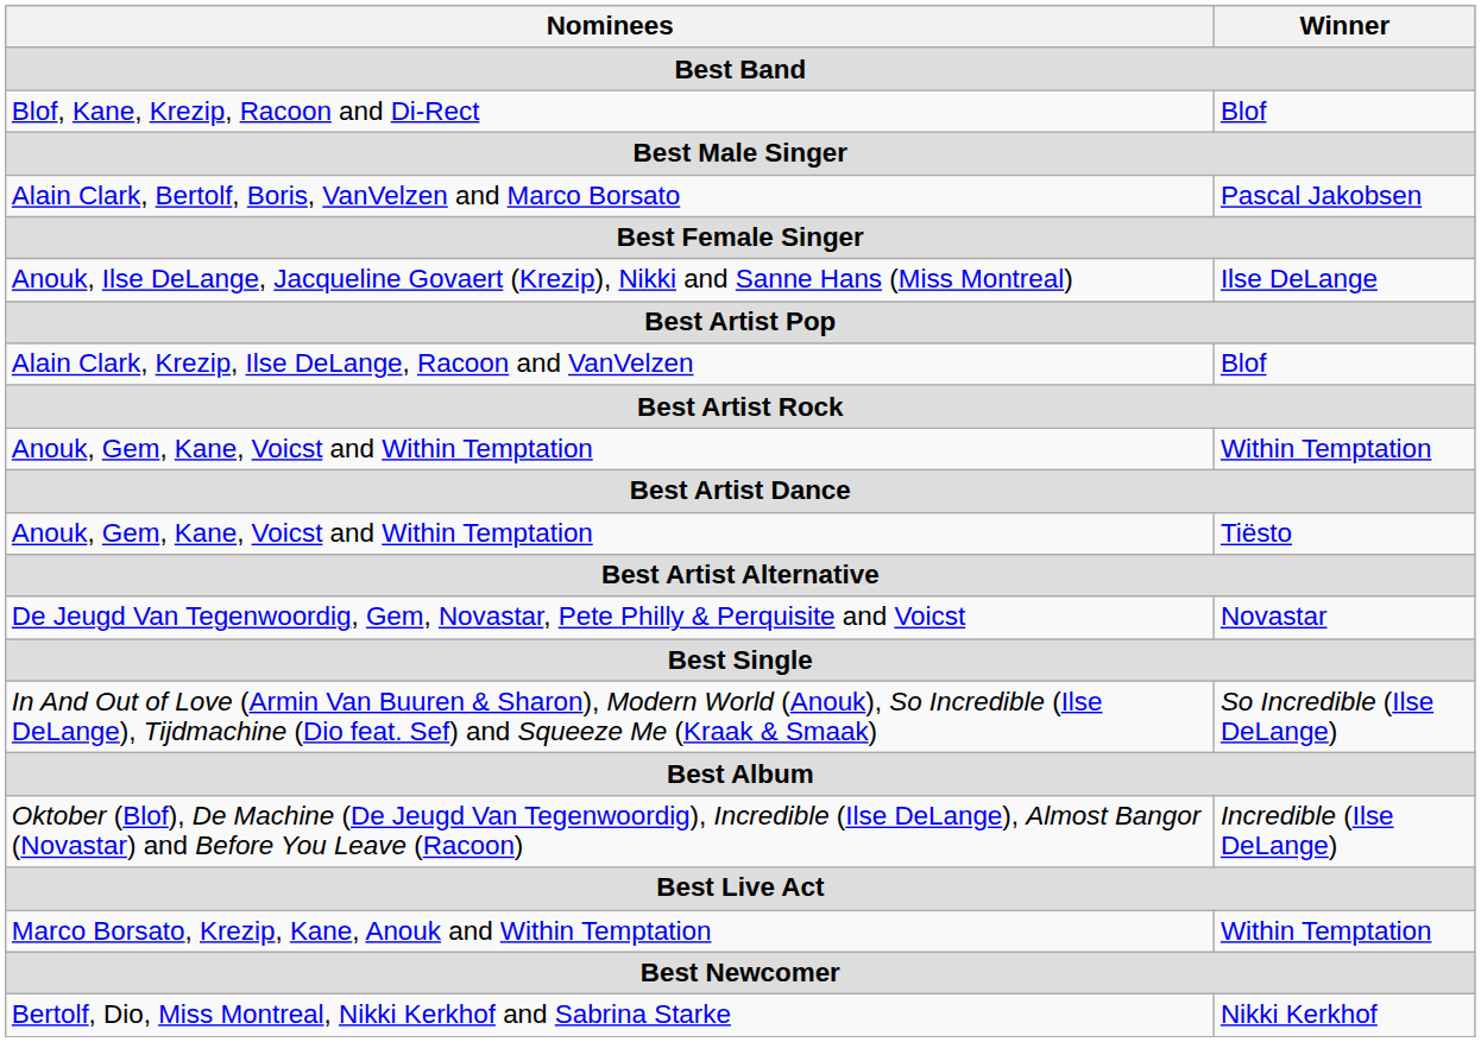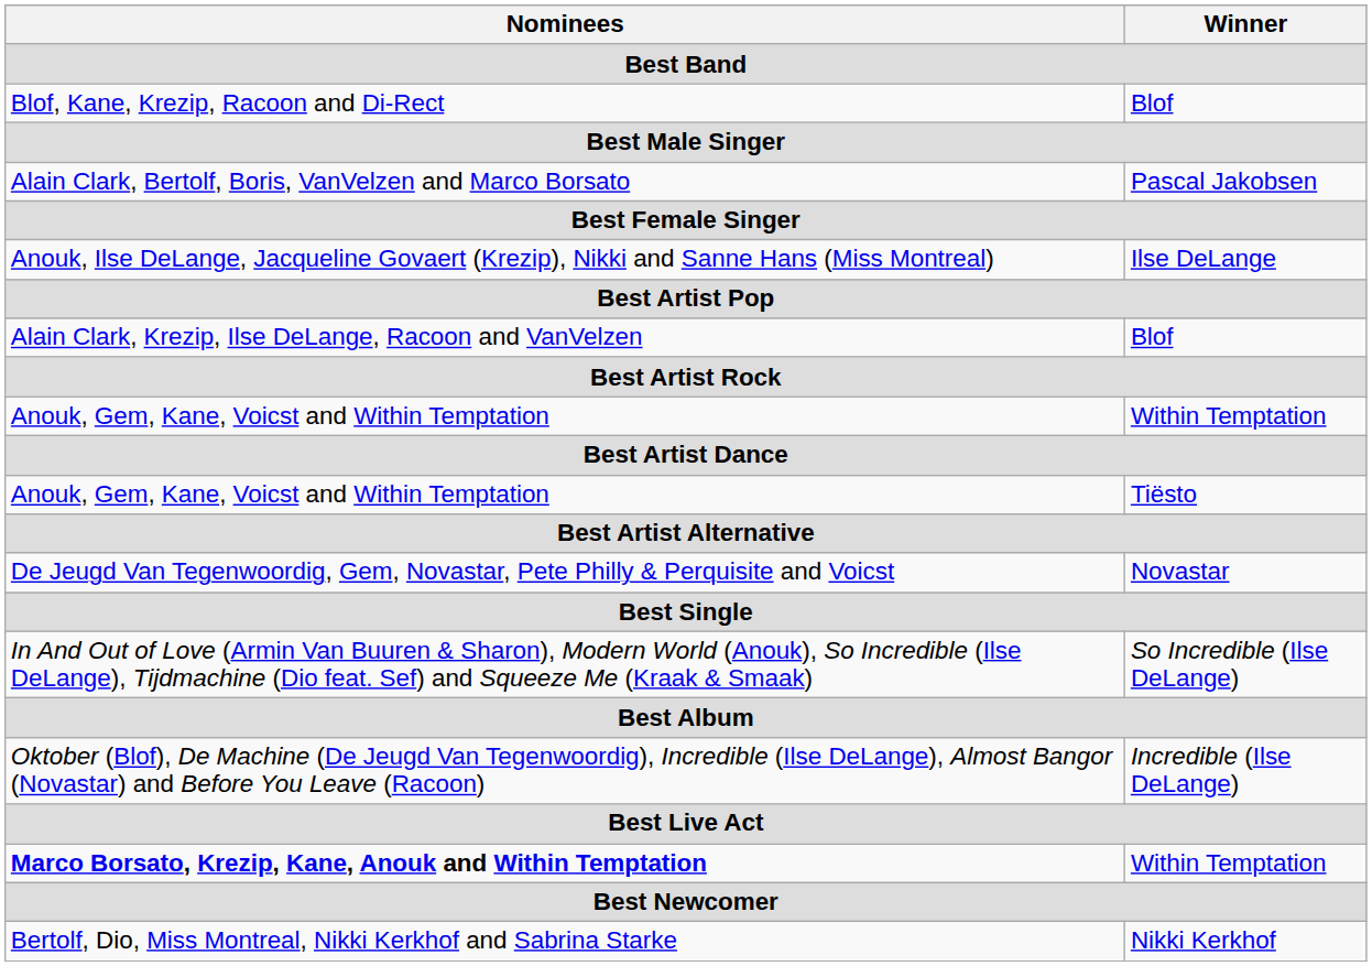Marco Borsato, Krezip, Kane, Anouk and Within Temptation | Nominees: normal -> bold
